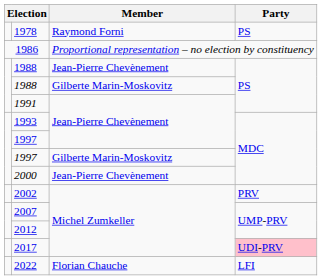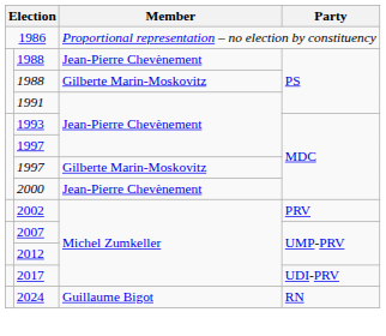- row: 1978 | Raymond Forni | PS
2017 | Party: pink background -> no background
- row: 2022 | Florian Chauche | LFI
+ row: 2024 | Guillaume Bigot | RN
